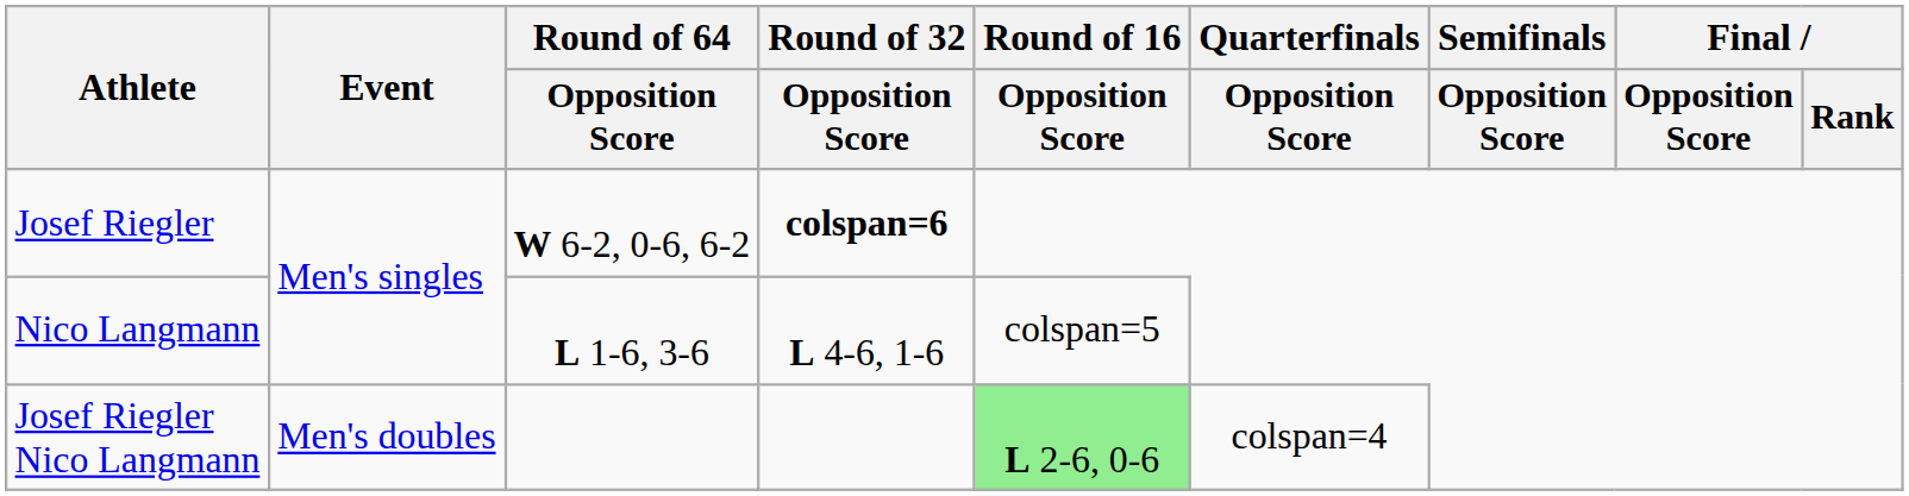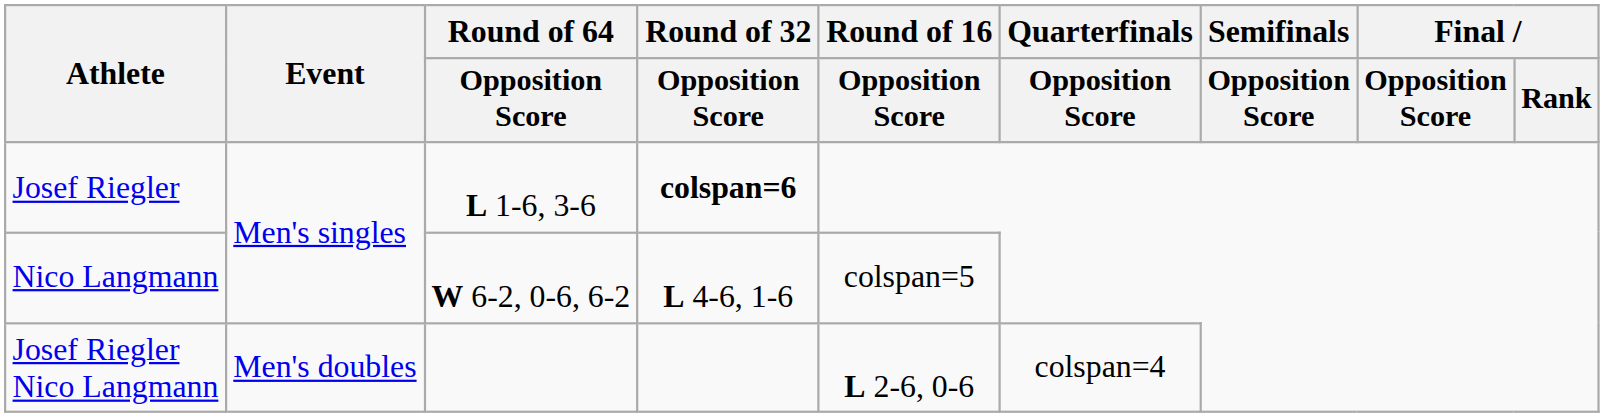Josef Riegler | Round of 64 / Opposition Score: W 6-2, 0-6, 6-2 -> L 1-6, 3-6
Nico Langmann | Round of 64 / Opposition Score: L 1-6, 3-6 -> W 6-2, 0-6, 6-2
Josef Riegler Nico Langmann | Round of 16 / Opposition Score: lightgreen background -> no background
